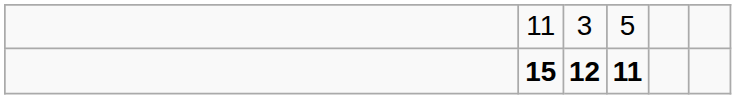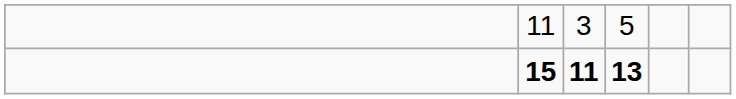row 2 | column 3: 12 -> 11
row 2 | column 4: 11 -> 13
